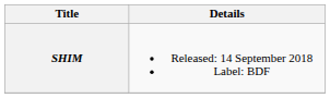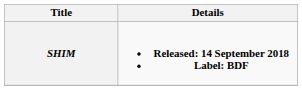SHIM | Details: normal -> bold
